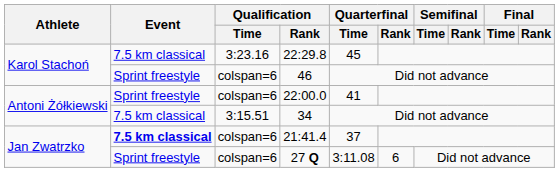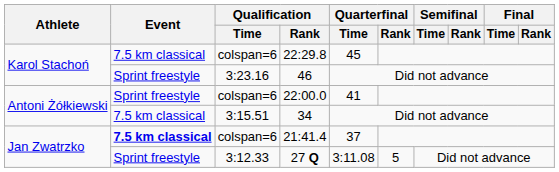22:29.8 | Qualification / Time: 3:23.16 -> colspan=6
46 | Qualification / Time: colspan=6 -> 3:23.16
27 Q | Qualification / Time: colspan=6 -> 3:12.33
27 Q | Quarterfinal / Rank: 6 -> 5
